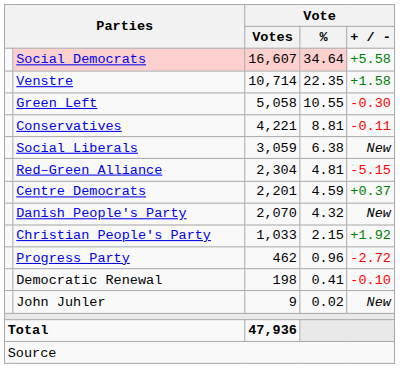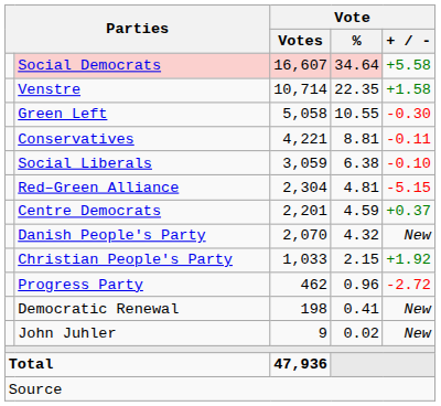Social Liberals | Vote / + / -: New -> -0.10
Democratic Renewal | Vote / + / -: -0.10 -> New
